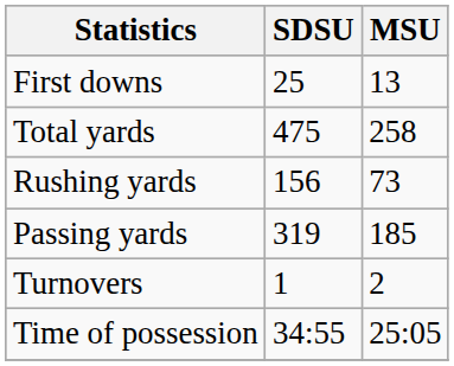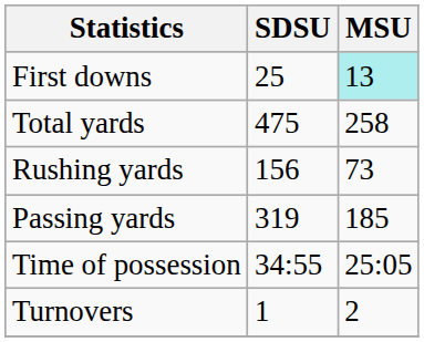First downs | MSU: no background -> paleturquoise background
rows swapped: Turnovers <-> Time of possession
